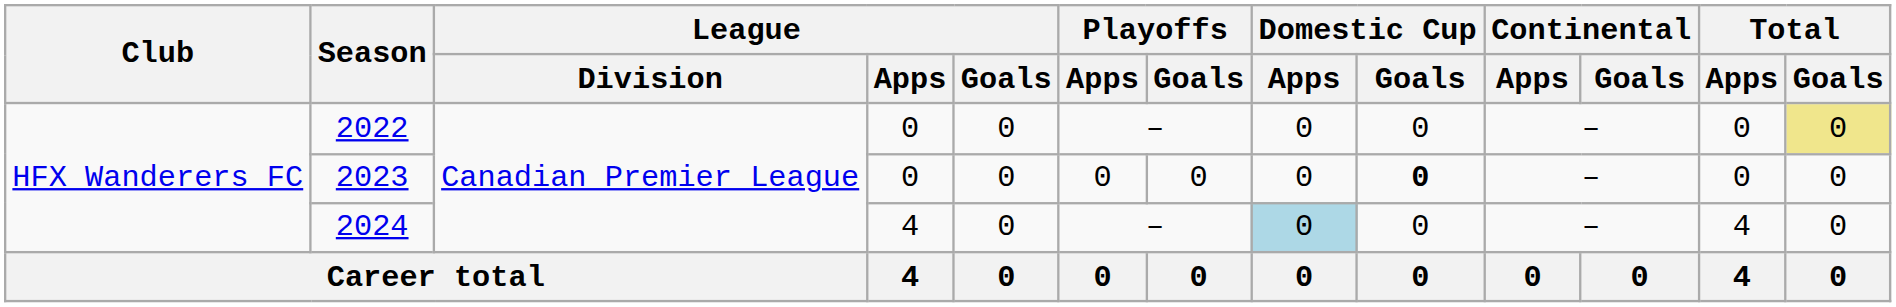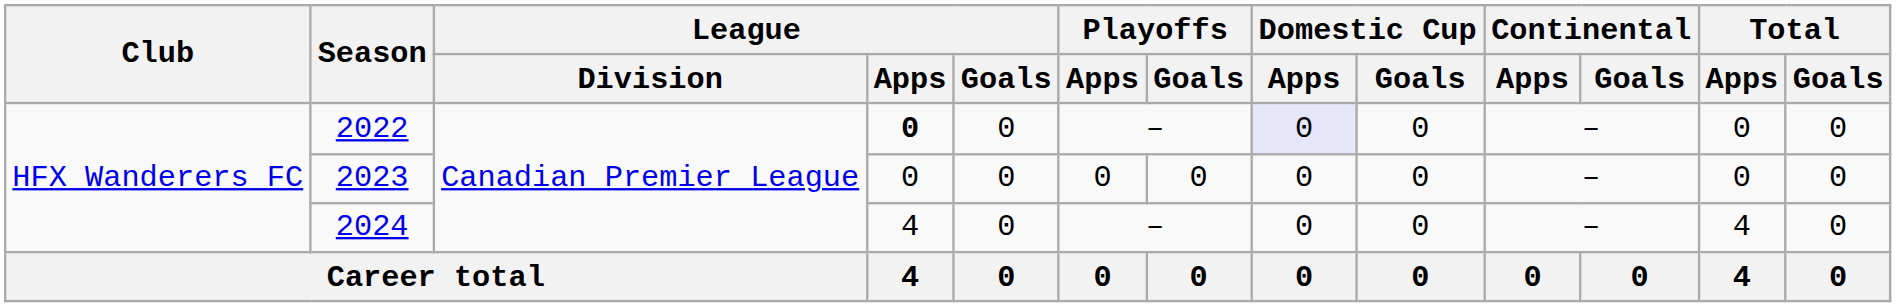2022 | League / Apps: normal -> bold
2022 | Domestic Cup / Apps: no background -> lavender background
2022 | Total / Goals: khaki background -> no background
2023 | Domestic Cup / Goals: bold -> normal
2024 | Domestic Cup / Apps: lightblue background -> no background
